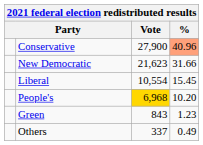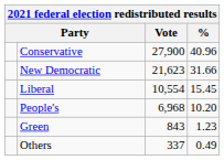Conservative | %: lightsalmon background -> no background
People's | Vote: gold background -> no background
